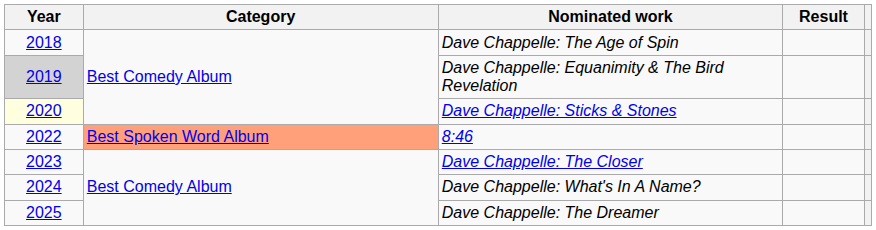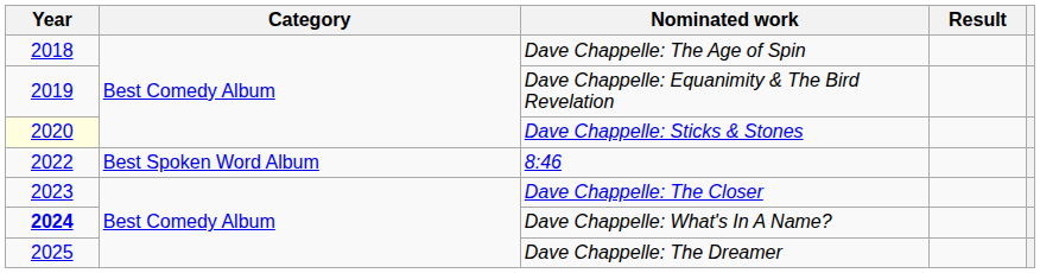Dave Chappelle: Equanimity & The Bird Revelation | Year: lightgrey background -> no background
8:46 | Category: lightsalmon background -> no background
Dave Chappelle: What's In A Name? | Year: normal -> bold
